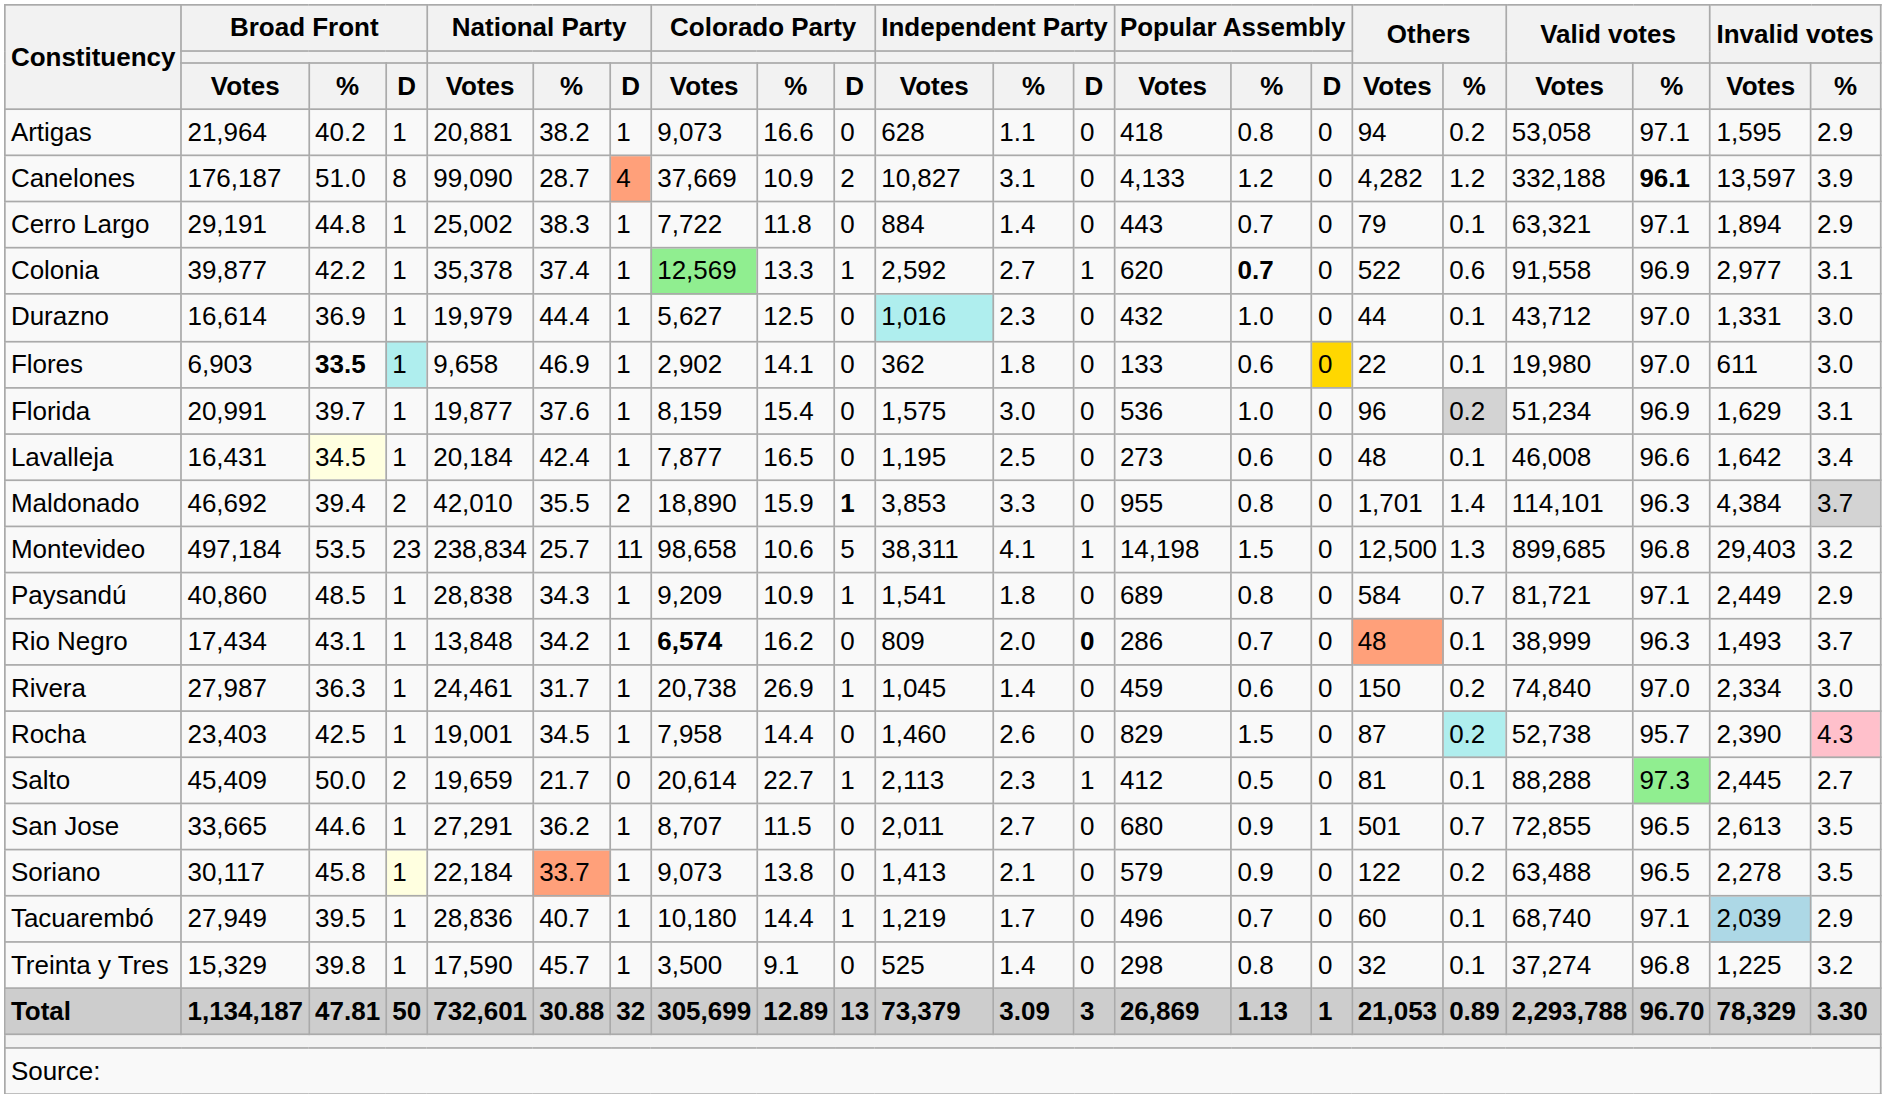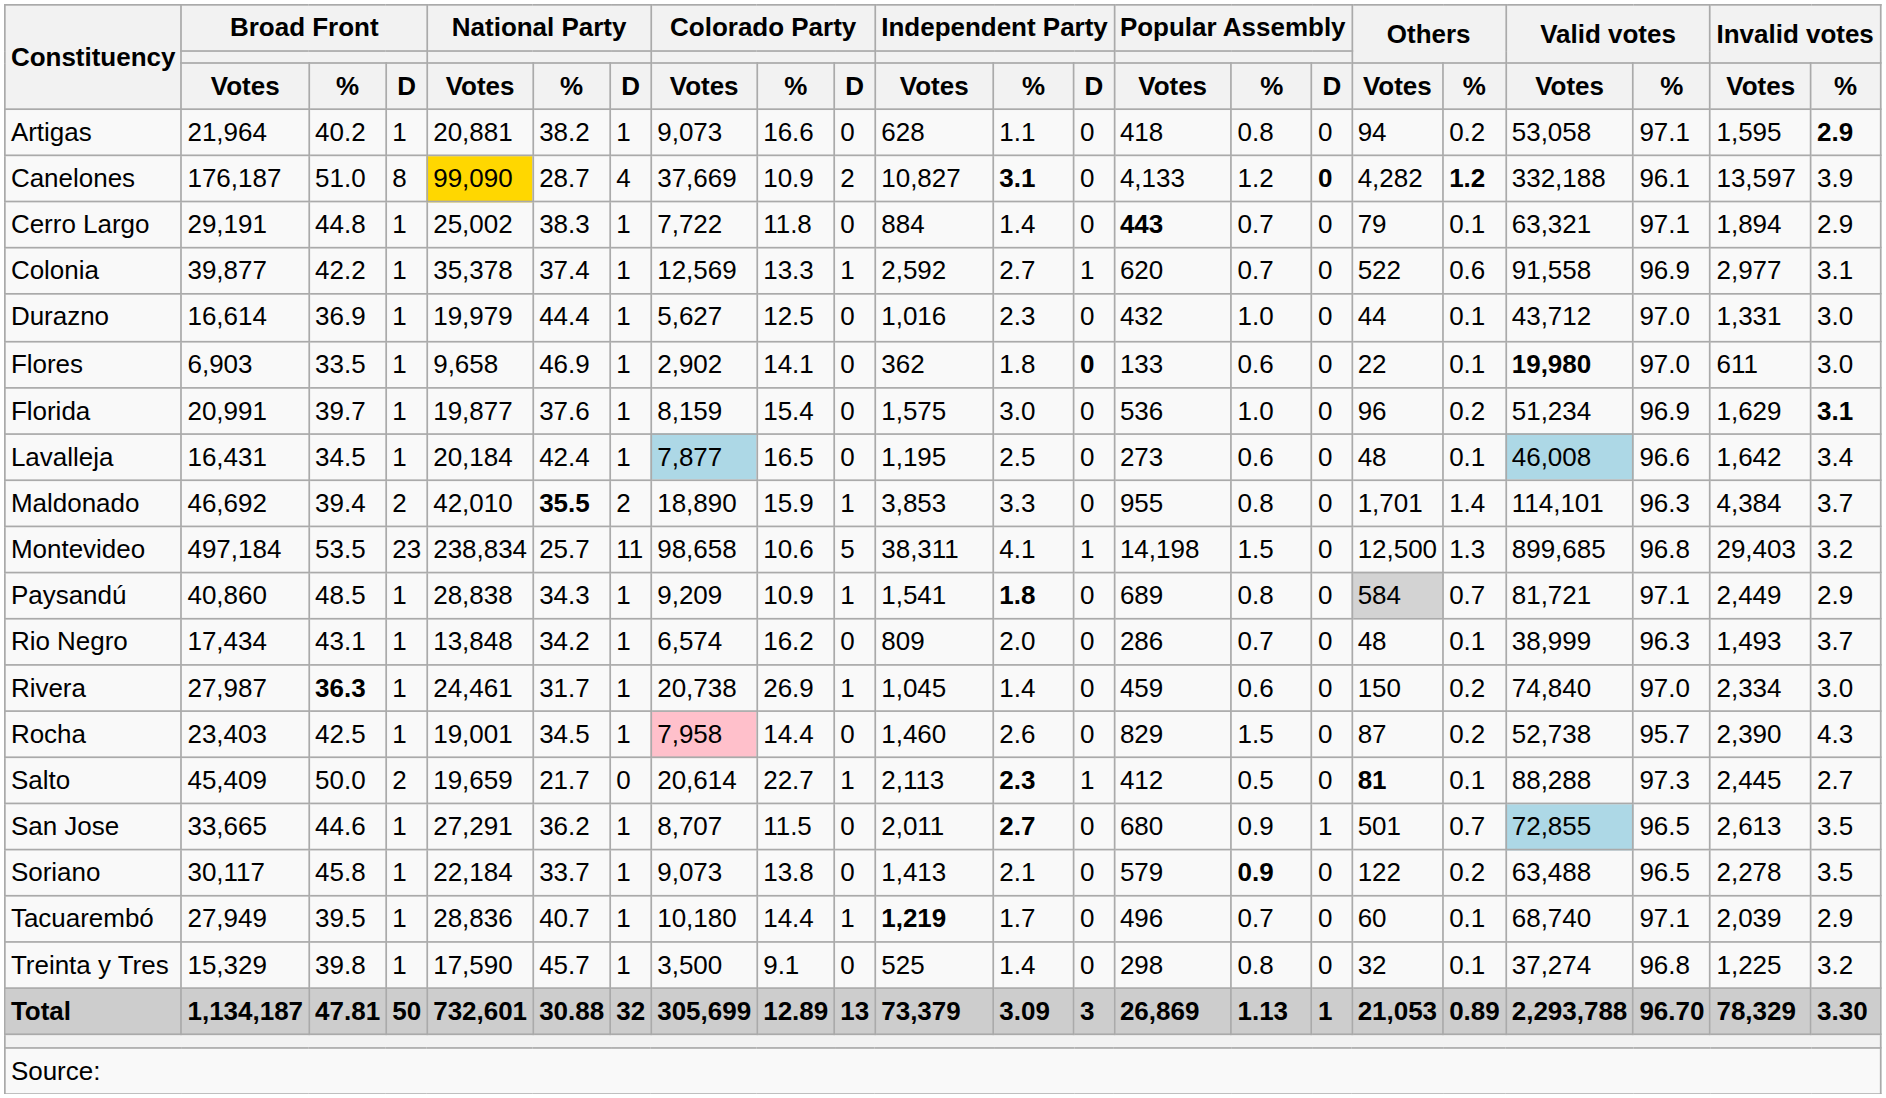Artigas | Invalid votes / %: normal -> bold
Canelones | National Party / Votes: no background -> gold background
Canelones | National Party / D: lightsalmon background -> no background
Canelones | Independent Party / %: normal -> bold
Canelones | Popular Assembly / D: normal -> bold
Canelones | Others / %: normal -> bold
Canelones | Valid votes / %: bold -> normal
Cerro Largo | Popular Assembly / Votes: normal -> bold
Colonia | Colorado Party / Votes: lightgreen background -> no background
Colonia | Popular Assembly / %: bold -> normal
Durazno | Independent Party / Votes: paleturquoise background -> no background
Flores | Broad Front / %: bold -> normal
Flores | Broad Front / D: paleturquoise background -> no background
Flores | Independent Party / D: normal -> bold
Flores | Popular Assembly / D: gold background -> no background
Flores | Valid votes / Votes: normal -> bold
Florida | Others / %: lightgrey background -> no background
Florida | Invalid votes / %: normal -> bold
Lavalleja | Broad Front / %: lightyellow background -> no background
Lavalleja | Colorado Party / Votes: no background -> lightblue background
Lavalleja | Valid votes / Votes: no background -> lightblue background
Maldonado | National Party / %: normal -> bold
Maldonado | Colorado Party / D: bold -> normal
Maldonado | Invalid votes / %: lightgrey background -> no background
Paysandú | Independent Party / %: normal -> bold
Paysandú | Others / Votes: no background -> lightgrey background
Rio Negro | Colorado Party / Votes: bold -> normal
Rio Negro | Independent Party / D: bold -> normal
Rio Negro | Others / Votes: lightsalmon background -> no background
Rivera | Broad Front / %: normal -> bold
Rocha | Colorado Party / Votes: no background -> pink background
Rocha | Others / %: paleturquoise background -> no background
Rocha | Invalid votes / %: pink background -> no background
Salto | Independent Party / %: normal -> bold
Salto | Others / Votes: normal -> bold
Salto | Valid votes / %: lightgreen background -> no background
San Jose | Independent Party / %: normal -> bold
San Jose | Valid votes / Votes: no background -> lightblue background
Soriano | Broad Front / D: lightyellow background -> no background
Soriano | National Party / %: lightsalmon background -> no background
Soriano | Popular Assembly / %: normal -> bold
Tacuarembó | Independent Party / Votes: normal -> bold
Tacuarembó | Invalid votes / Votes: lightblue background -> no background
